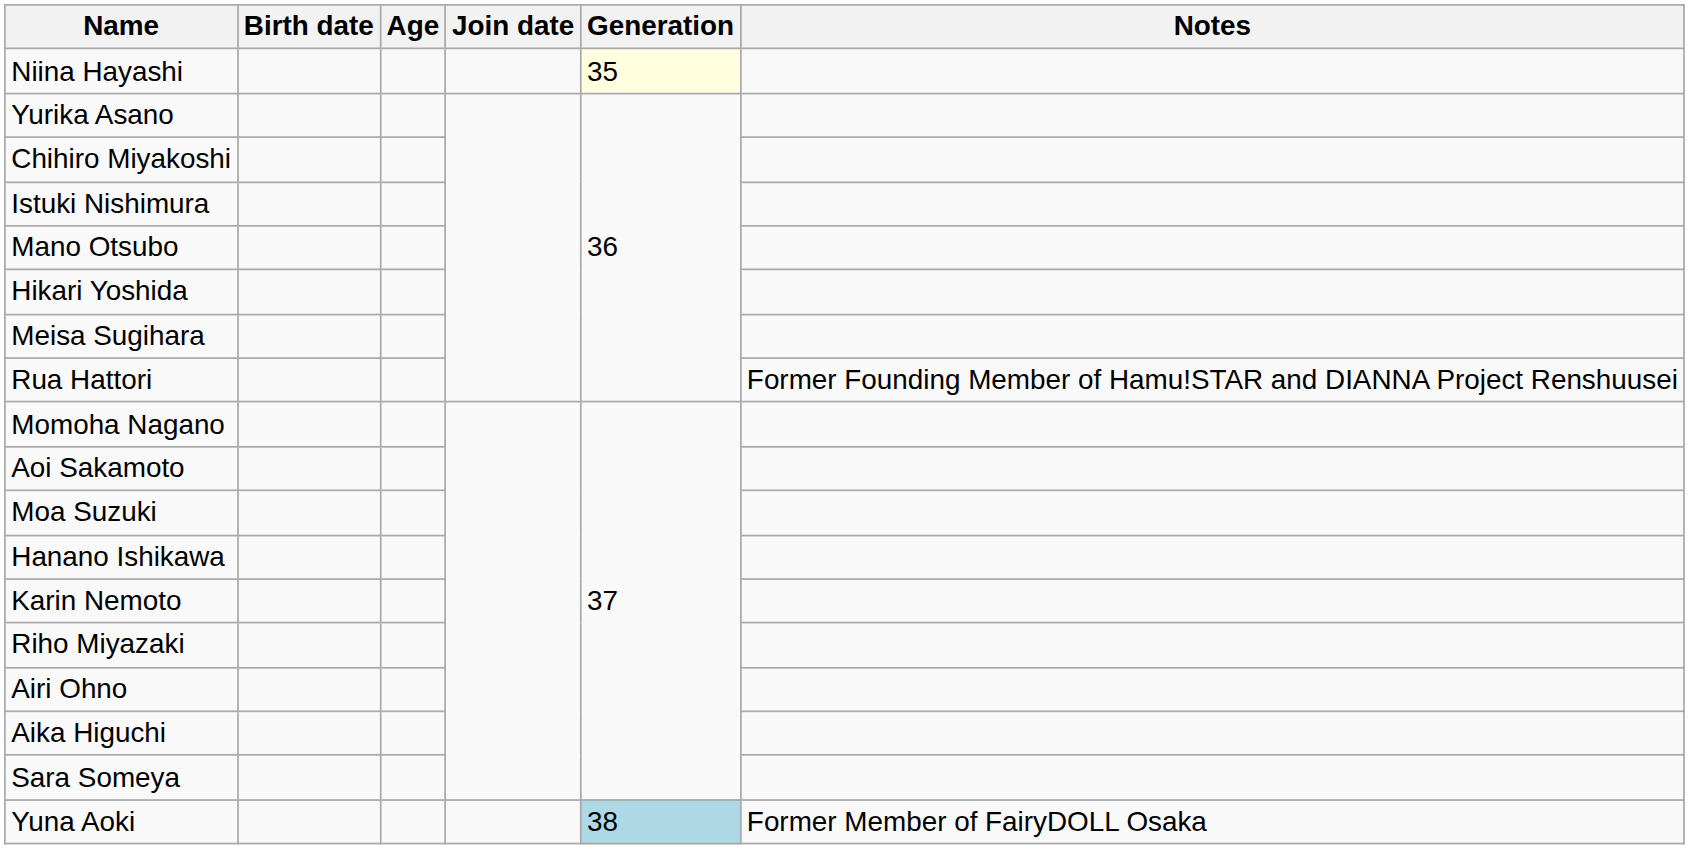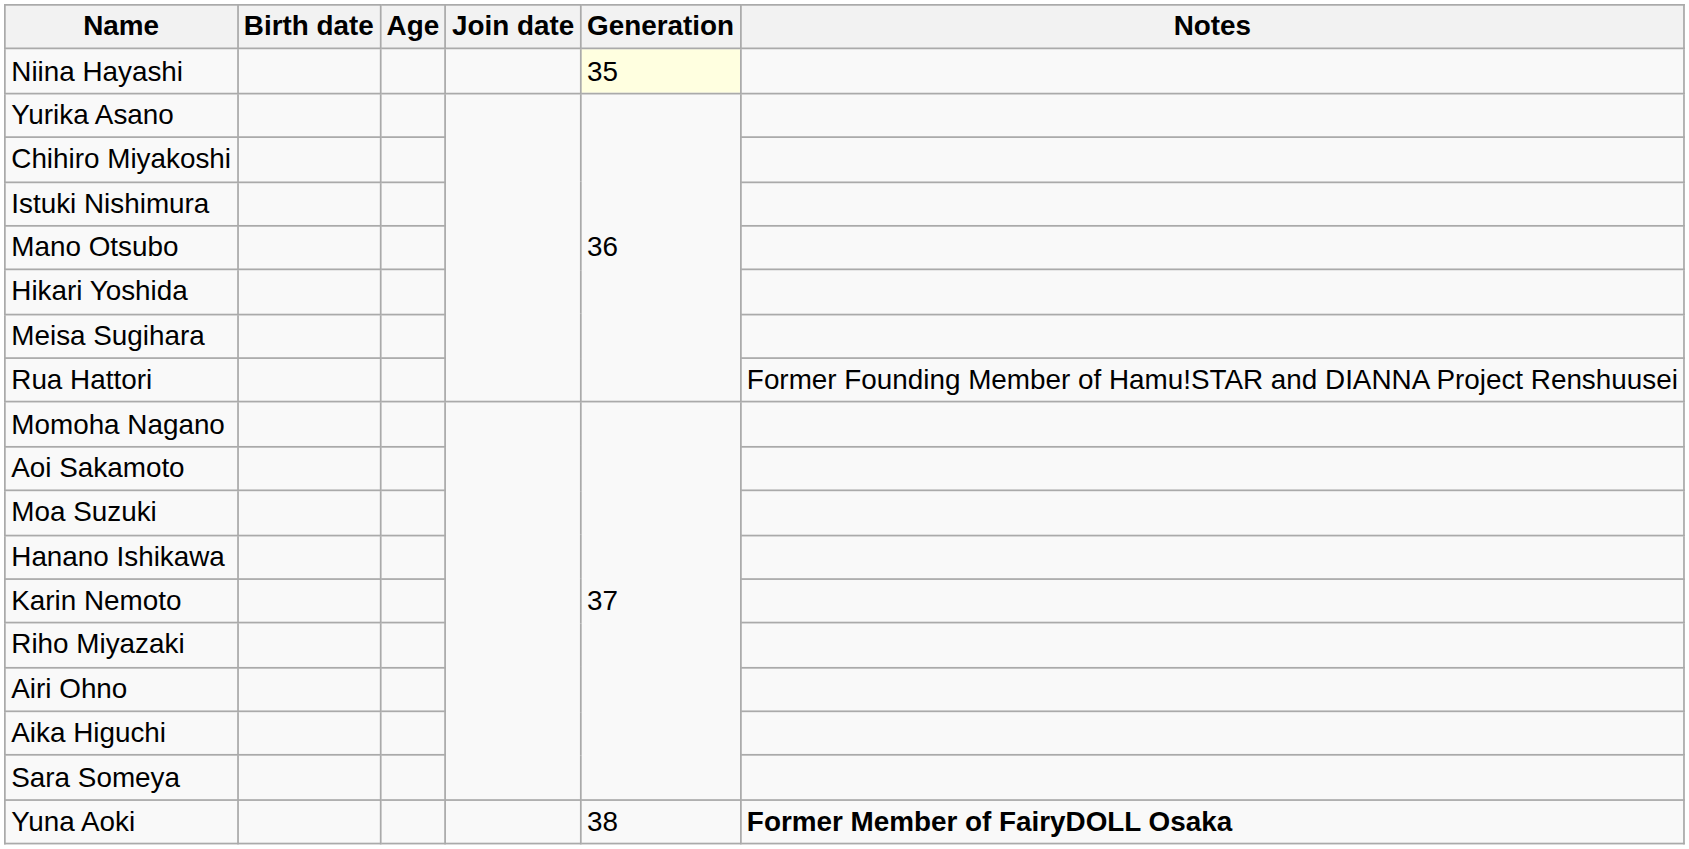Yuna Aoki | Generation: lightblue background -> no background
Yuna Aoki | Notes: normal -> bold
